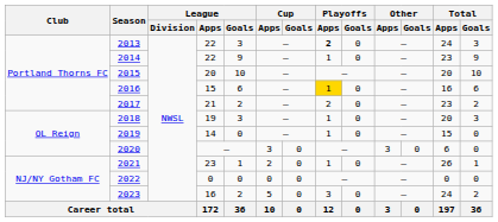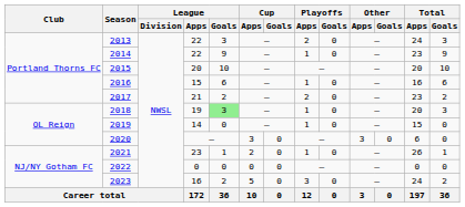2013 | Playoffs / Apps: bold -> normal
2016 | Playoffs / Apps: gold background -> no background
2018 | League / Goals: no background -> lightgreen background
